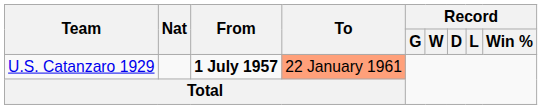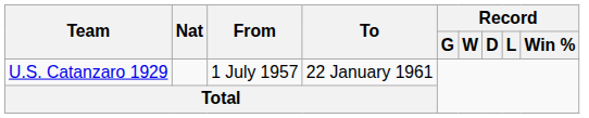U.S. Catanzaro 1929 | From: bold -> normal
U.S. Catanzaro 1929 | To: lightsalmon background -> no background
